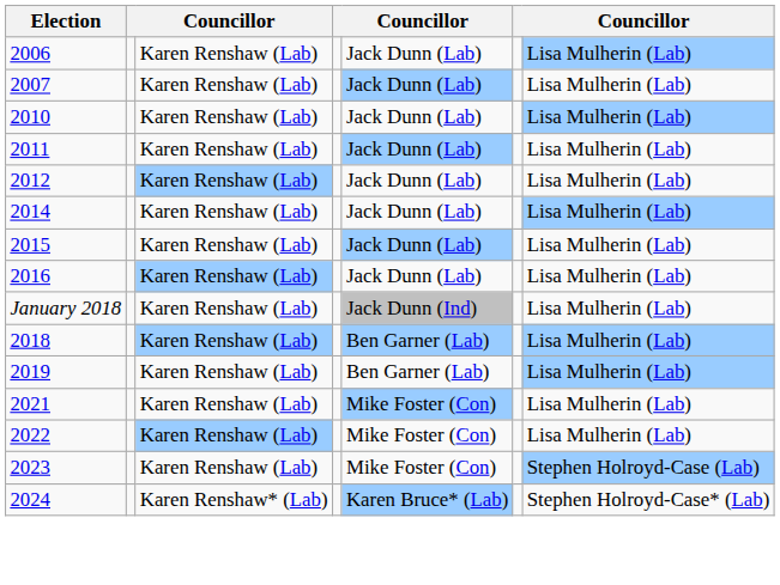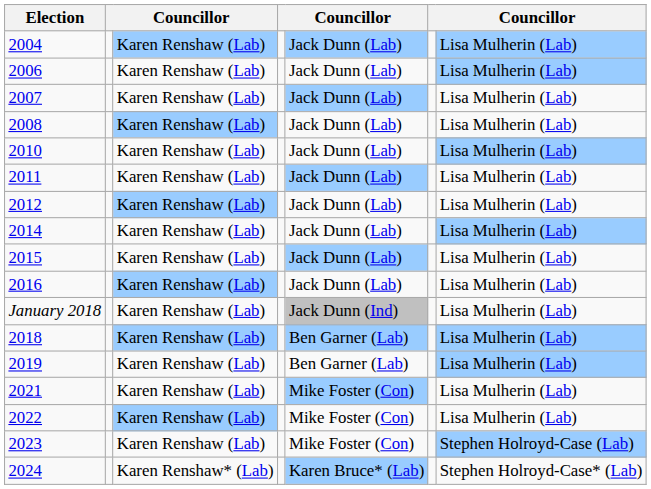+ row: 2004 | Karen Renshaw (Lab) | Jack Dunn (Lab) | Lisa Mulherin (Lab)
+ row: 2008 | Karen Renshaw (Lab) | Jack Dunn (Lab) | Lisa Mulherin (Lab)
